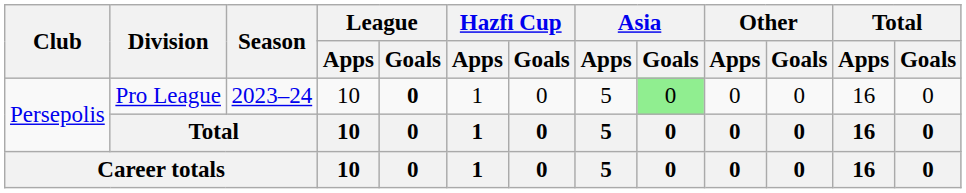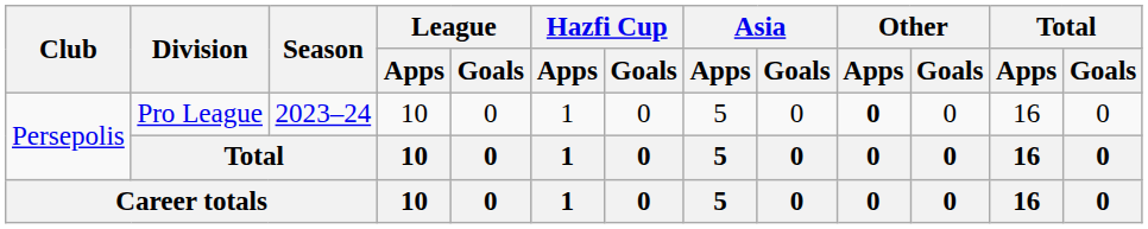Persepolis / Pro League | League / Goals: bold -> normal
Persepolis / Pro League | Asia / Goals: lightgreen background -> no background
Persepolis / Pro League | Other / Apps: normal -> bold
